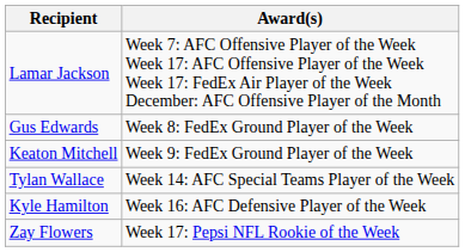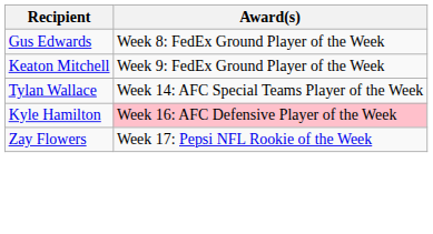- row: Lamar Jackson | Week 7: AFC Offensive Player of the Week Week 17: AFC Offensive Player of the Week Week 17: FedEx Air Player of the Week December: AFC Offensive Player of the Month
Kyle Hamilton | Award(s): no background -> pink background
